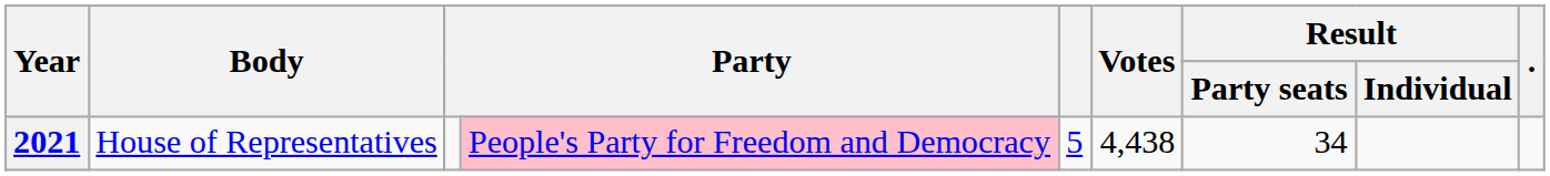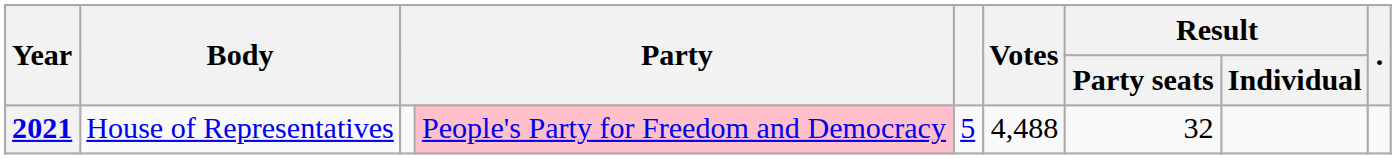2021 | Votes: 4,438 -> 4,488
2021 | Result / Party seats: 34 -> 32
